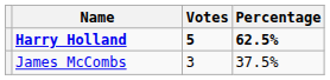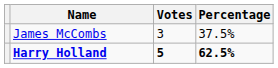rows swapped: Harry Holland <-> James McCombs
